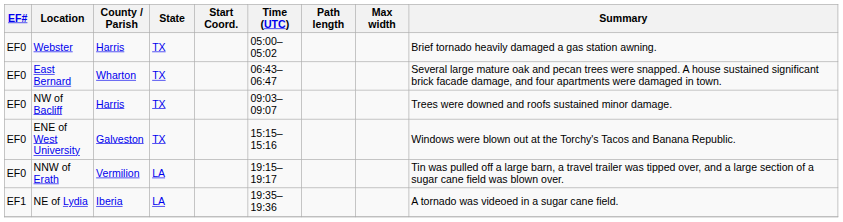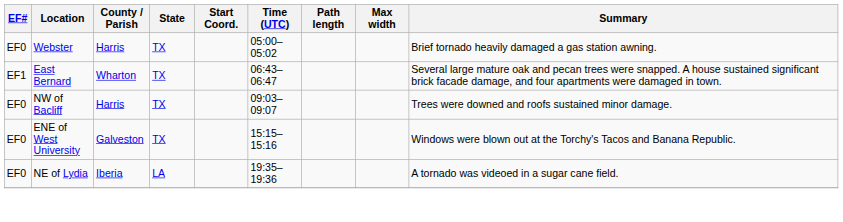East Bernard | EF#: EF0 -> EF1
- row: EF0 | NNW of Erath | Vermilion | LA | 19:15–19:17 | Tin was pulled off a large barn, a travel trailer was tipped over, and a large section of a sugar cane field was blown over.
NE of Lydia | EF#: EF1 -> EF0
